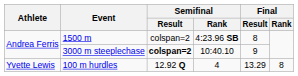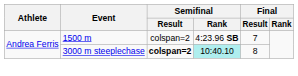1500 m | Final / Result: 8 -> 7
3000 m steeplechase | Semifinal / Rank: no background -> paleturquoise background
3000 m steeplechase | Final / Result: 9 -> 8
- row: Yvette Lewis | 100 m hurdles | 12.92 Q | 4 | 13.29 | 8
